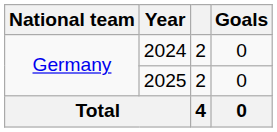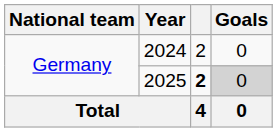2025 | column 3: normal -> bold
2025 | Goals: no background -> lightgrey background
